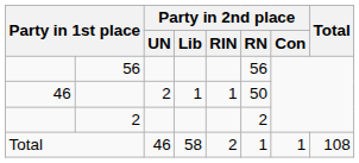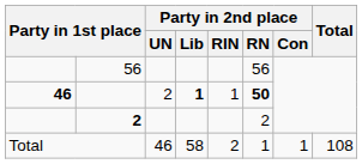row 4 | column 1: normal -> bold
row 4 | Party in 2nd place / Lib: normal -> bold
row 4 | Party in 2nd place / RN: normal -> bold
row 5 | column 2: normal -> bold
